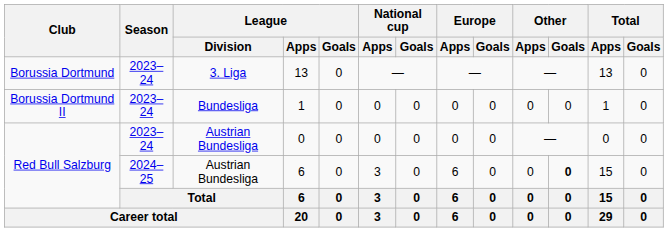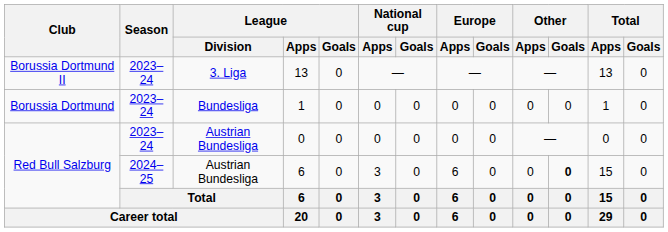row 3 | Club: Borussia Dortmund -> Borussia Dortmund II
row 4 | Club: Borussia Dortmund II -> Borussia Dortmund
